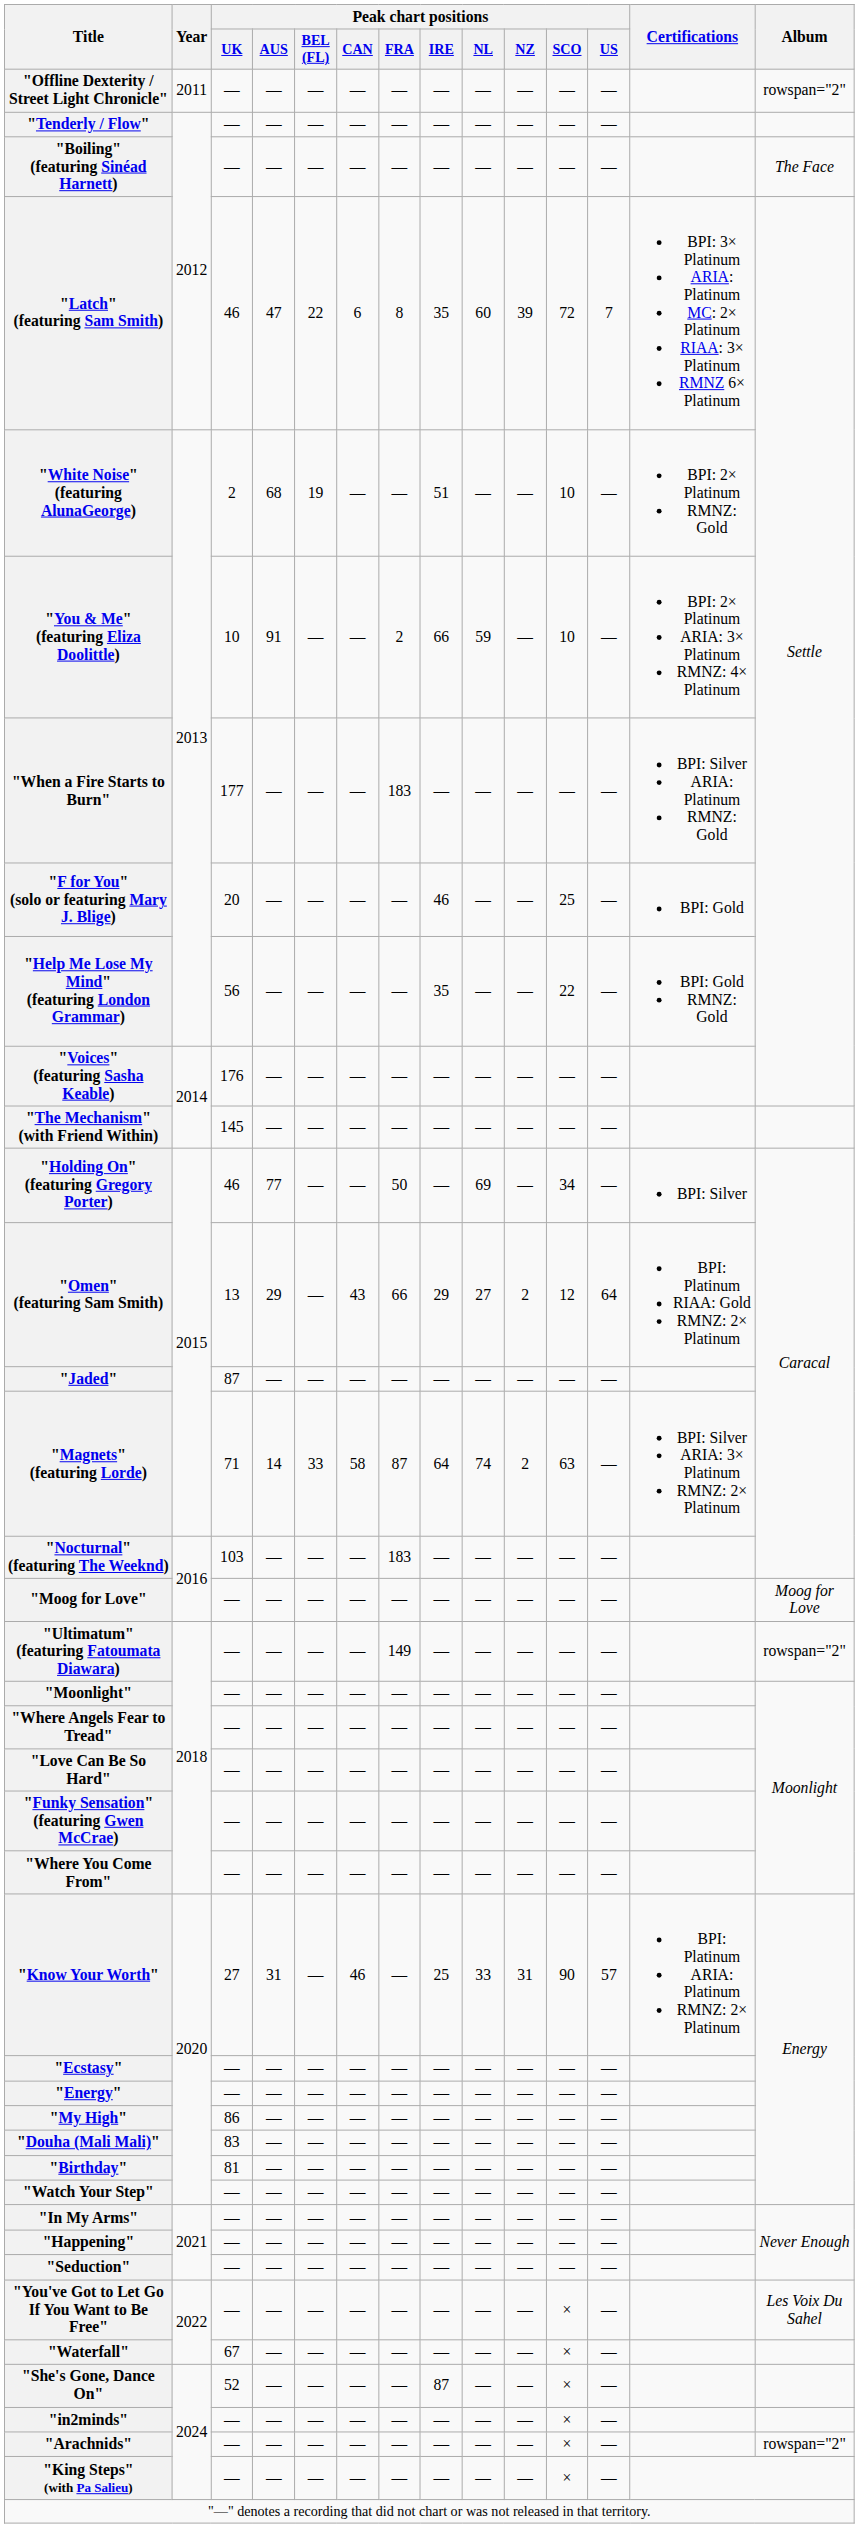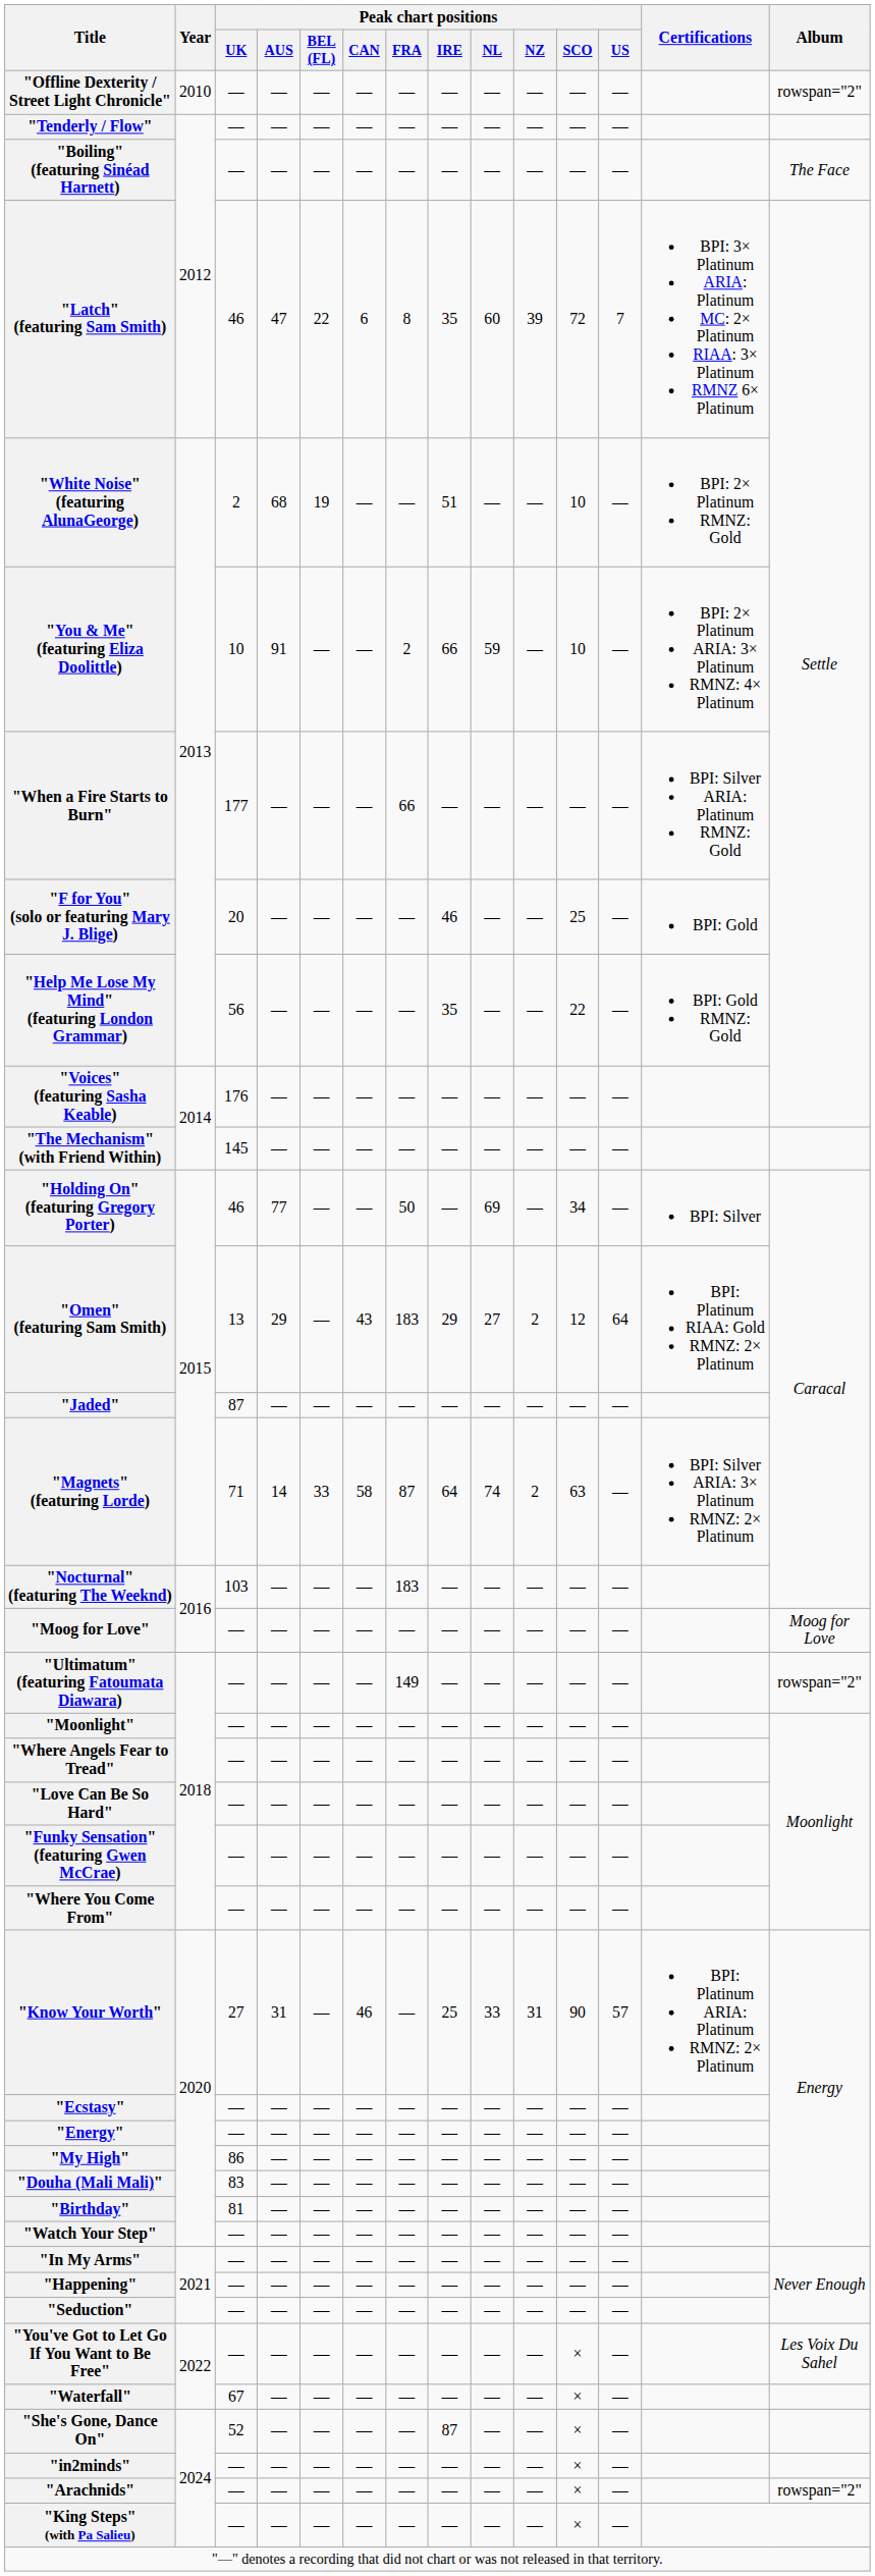"Offline Dexterity / Street Light Chronicle" | Year: 2011 -> 2010
"When a Fire Starts to Burn" | Peak chart positions / FRA: 183 -> 66
"Omen" (featuring Sam Smith) | Peak chart positions / FRA: 66 -> 183
